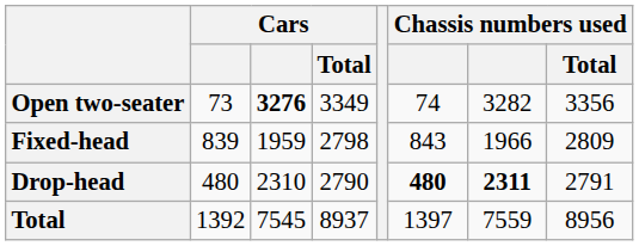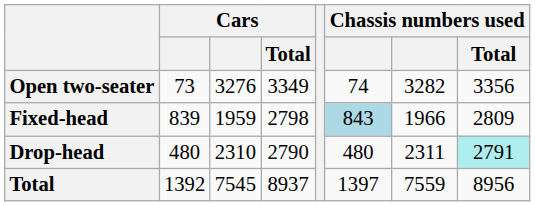Open two-seater | column 3: bold -> normal
Fixed-head | column 6: no background -> lightblue background
Drop-head | column 6: bold -> normal
Drop-head | column 7: bold -> normal
Drop-head | Chassis numbers used / Total: no background -> paleturquoise background
